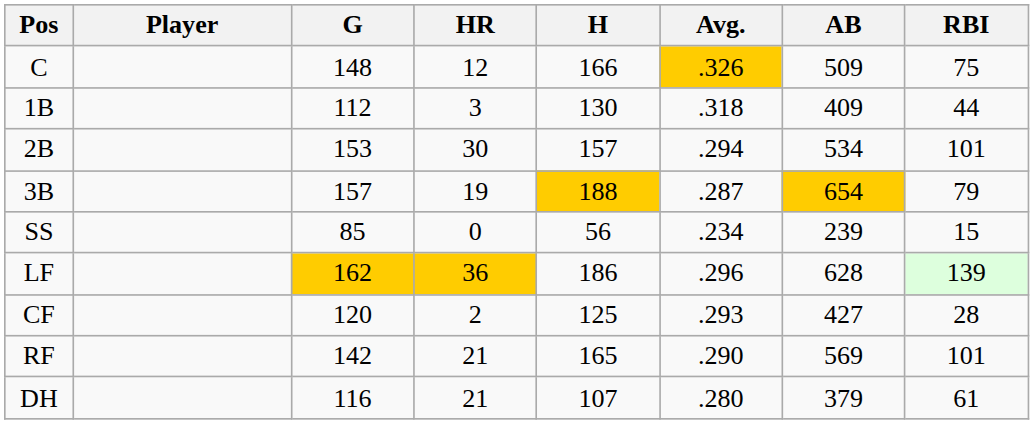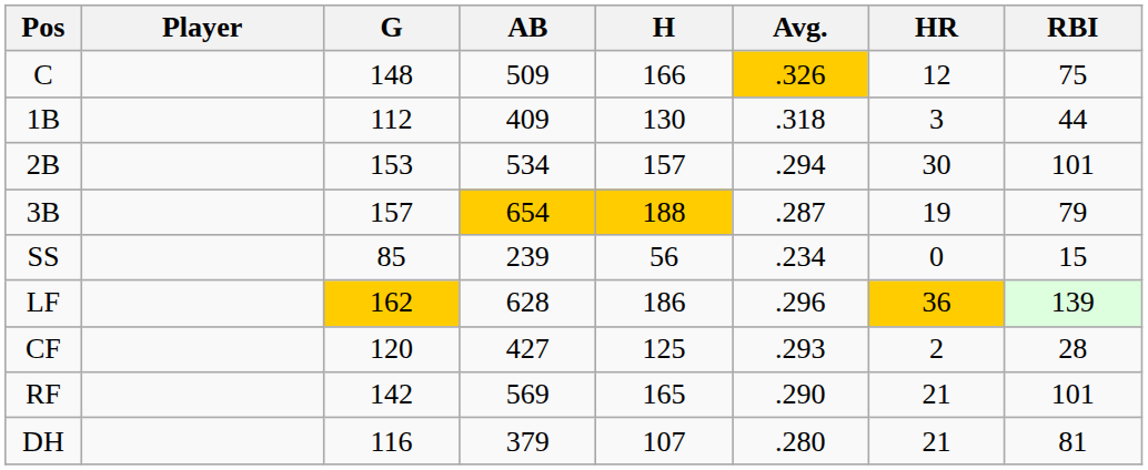columns swapped: AB <-> HR
DH | RBI: 61 -> 81
